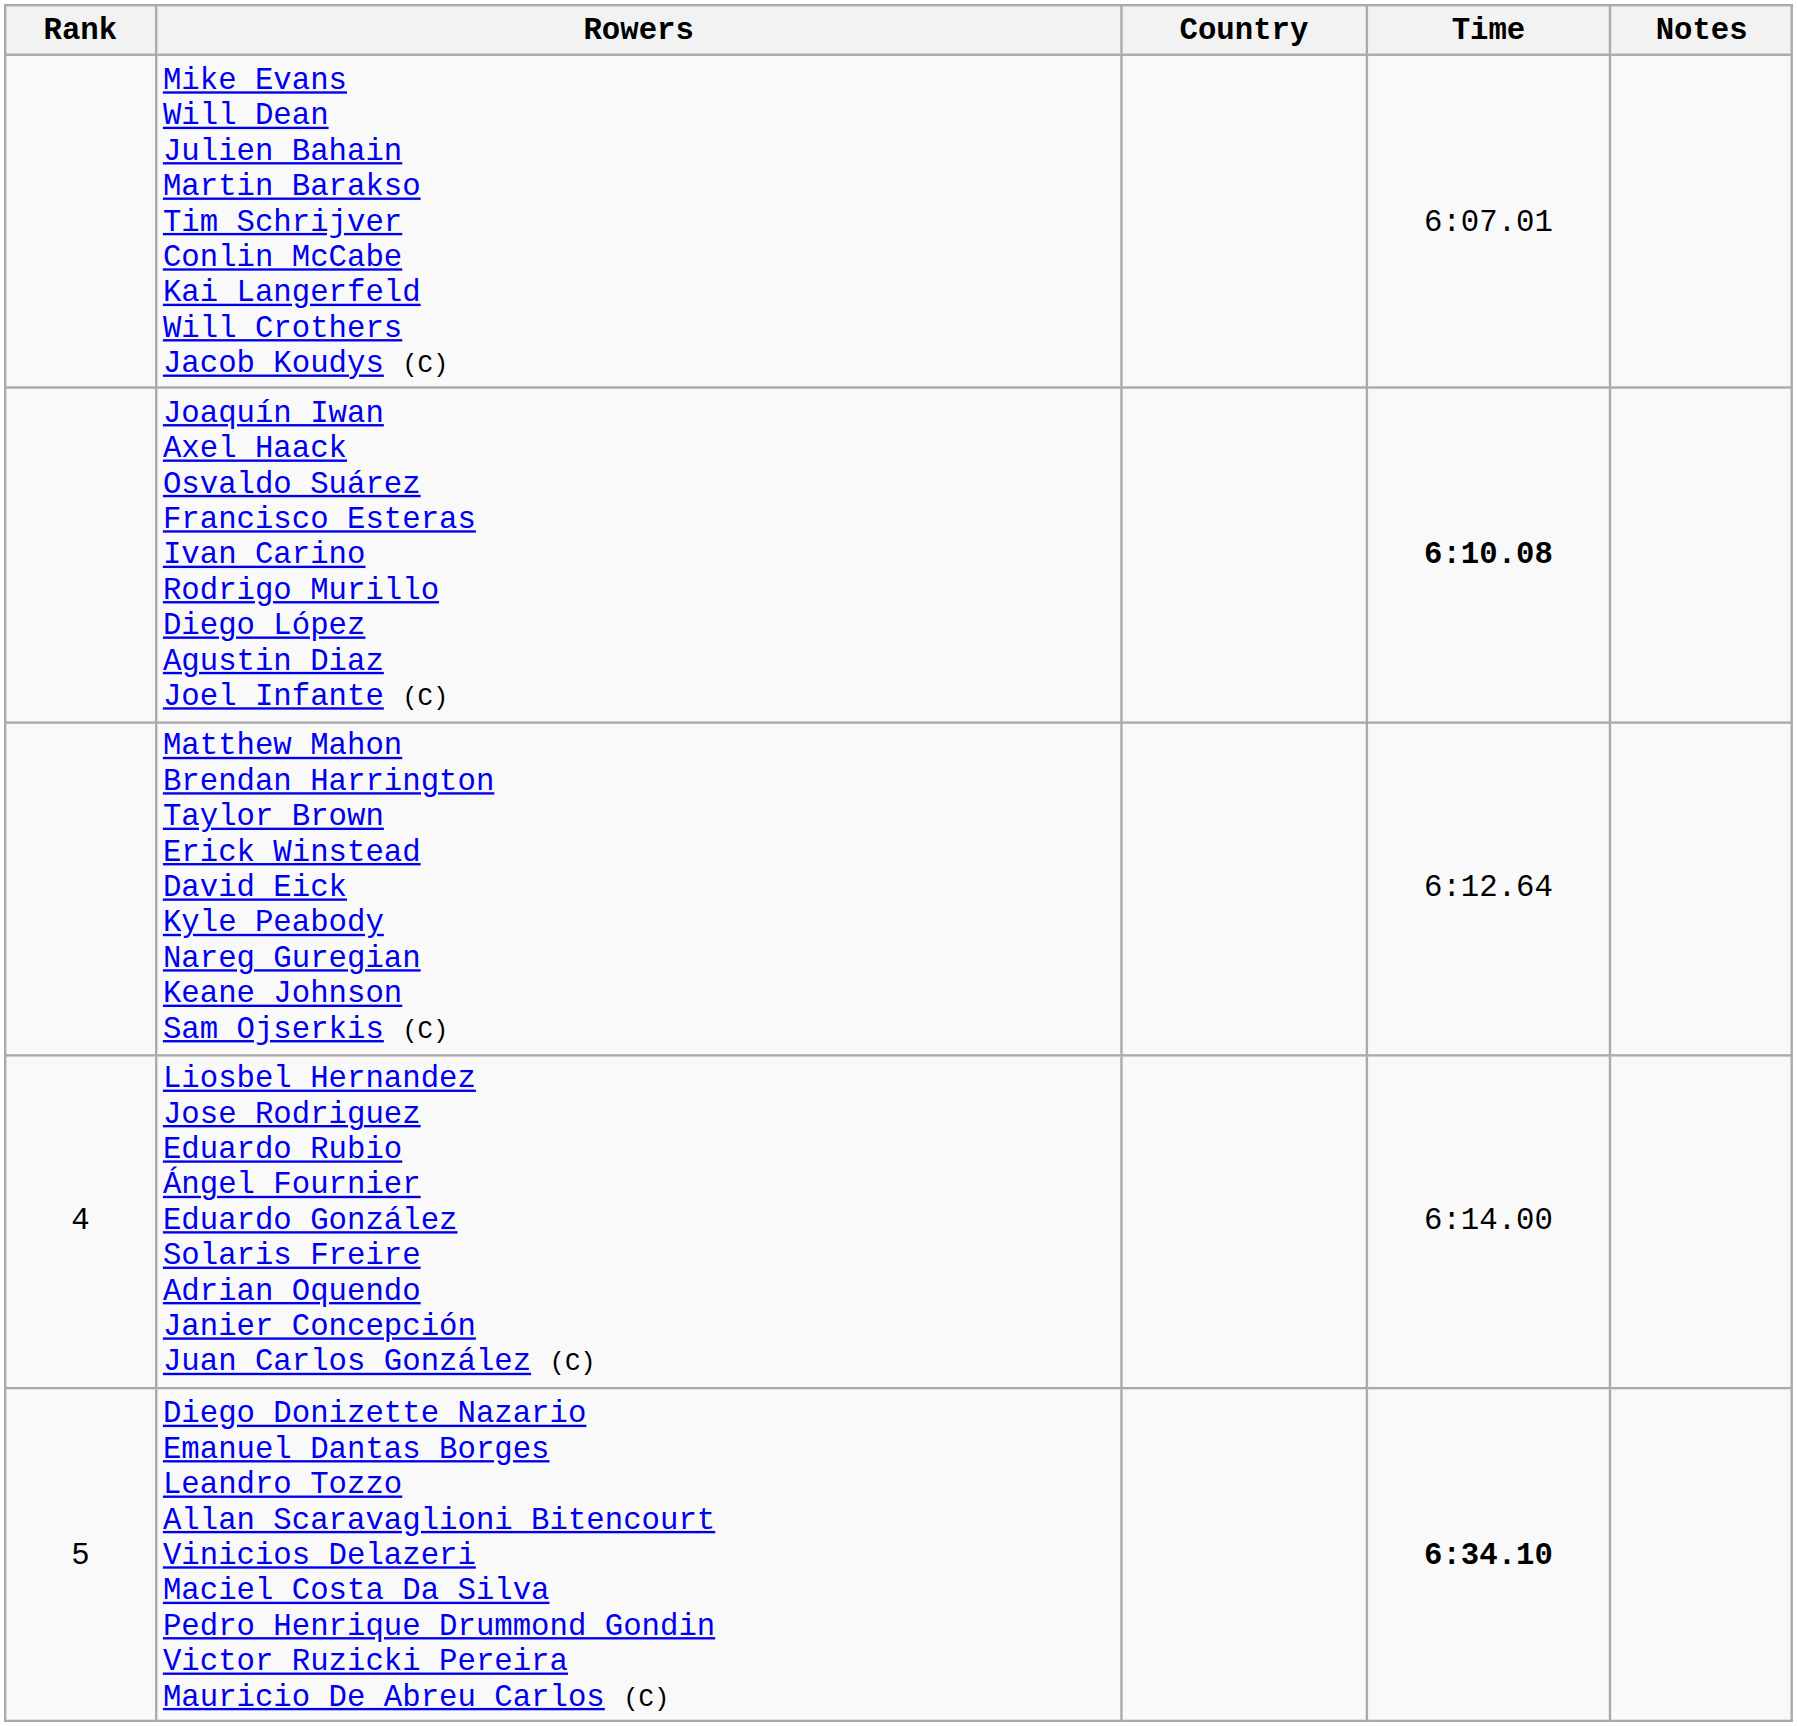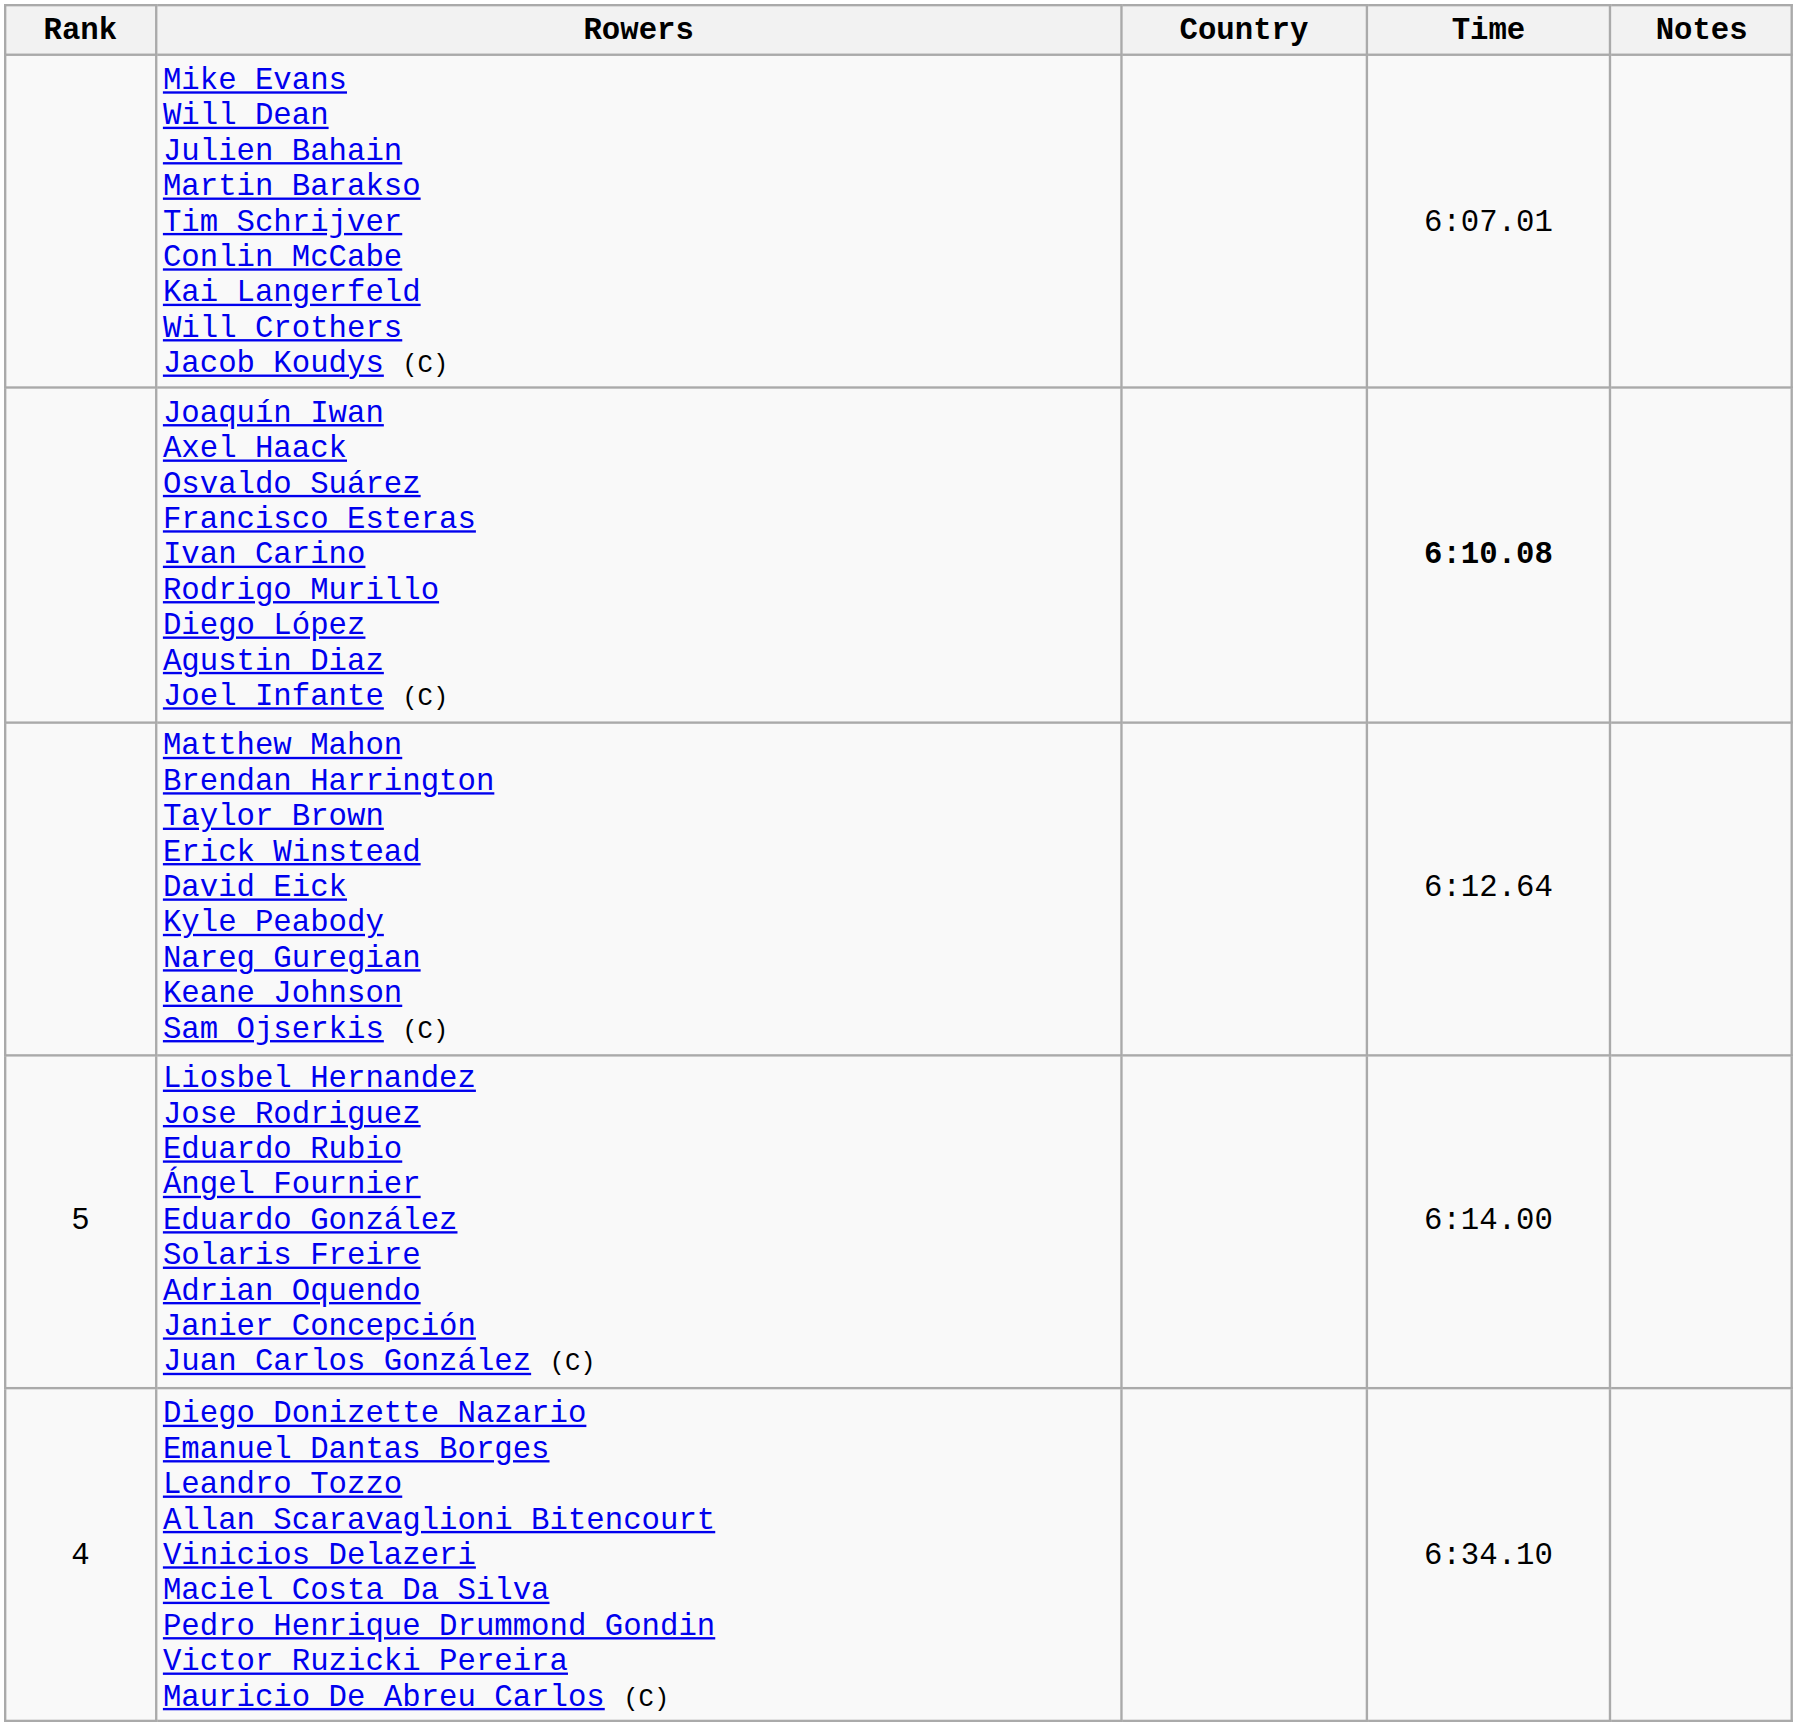row 5 | Rank: 4 -> 5
row 6 | Rank: 5 -> 4
row 6 | Time: bold -> normal
